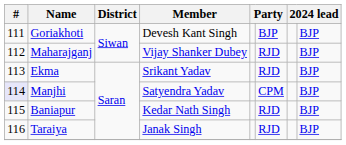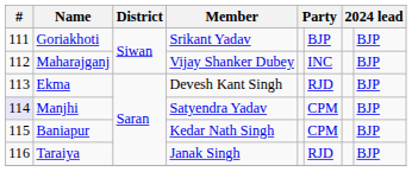Goriakhoti | Member: Devesh Kant Singh -> Srikant Yadav
Maharajganj | column 6: RJD -> INC
Ekma | Member: Srikant Yadav -> Devesh Kant Singh
Baniapur | column 6: RJD -> CPM
